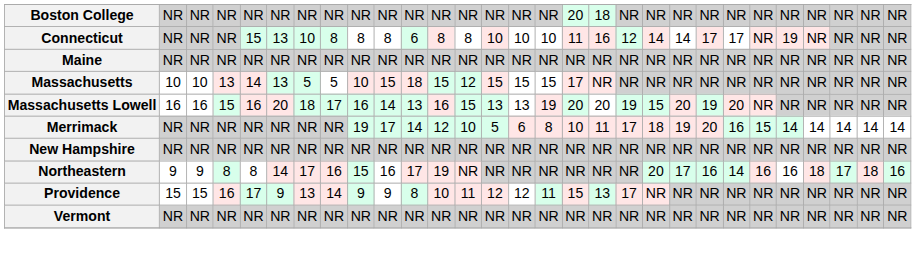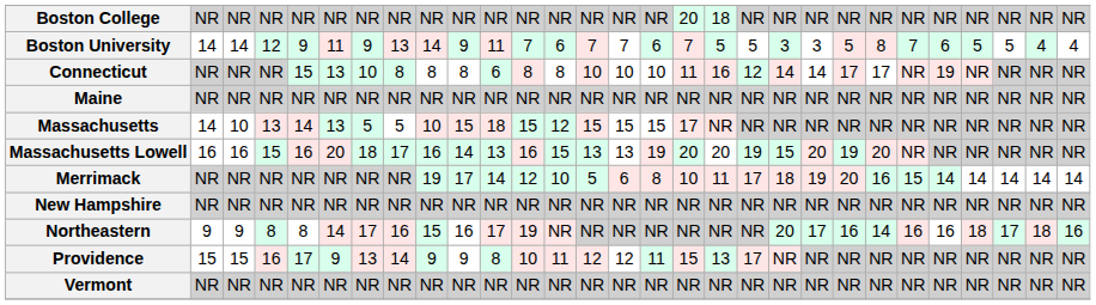+ row: Boston University | 14 | 14 | 12 | 9 | 11 | 9 | 13 | 14 | 9 | 11 | 7 | 6 | 7 | 7 | 6 | 7 | 5 | 5 | 3 | 3 | 5 | 8 | 7 | 6 | 5 | 5 | 4 | 4
Massachusetts | column 2: 10 -> 14
